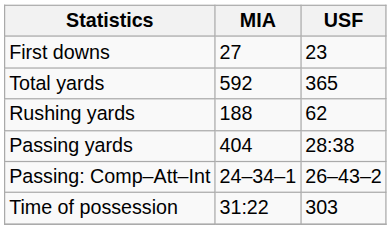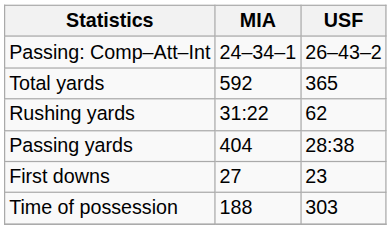rows swapped: First downs <-> Passing: Comp–Att–Int
Rushing yards | MIA: 188 -> 31:22
Time of possession | MIA: 31:22 -> 188
